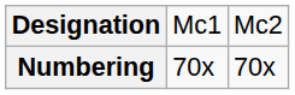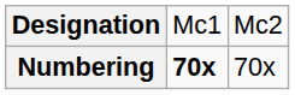Numbering | column 2: normal -> bold
